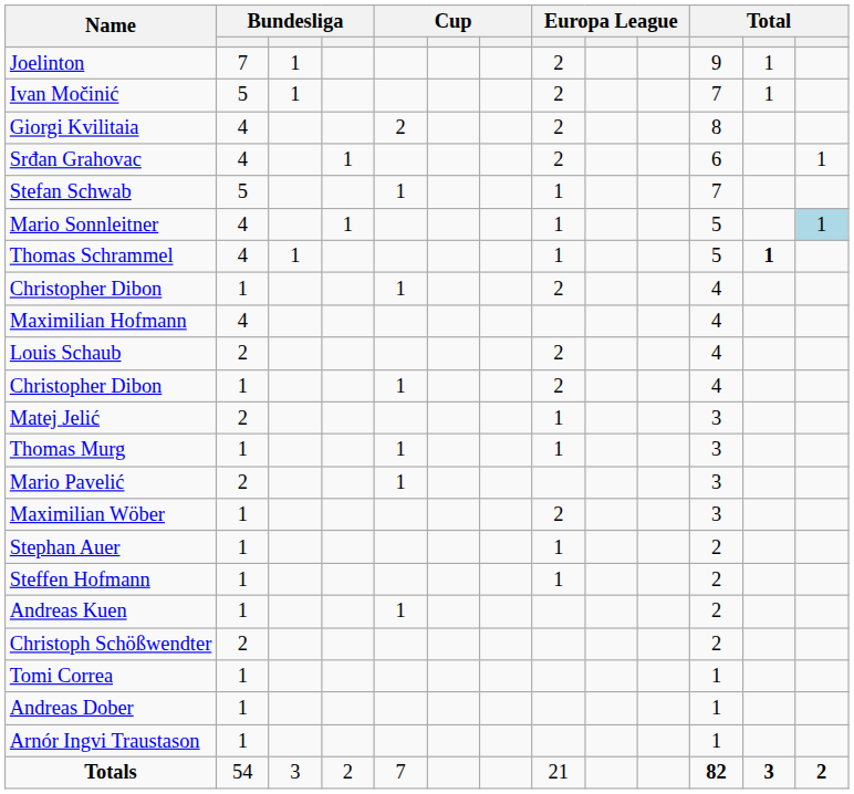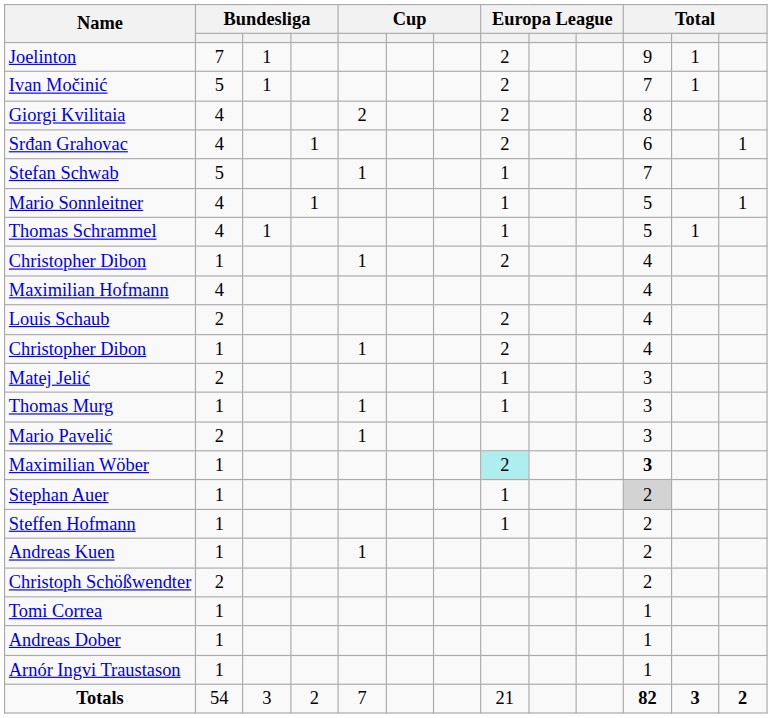Mario Sonnleitner | column 13: lightblue background -> no background
Thomas Schrammel | column 12: bold -> normal
Maximilian Wöber | column 8: no background -> paleturquoise background
Maximilian Wöber | column 11: normal -> bold
Stephan Auer | column 11: no background -> lightgrey background
